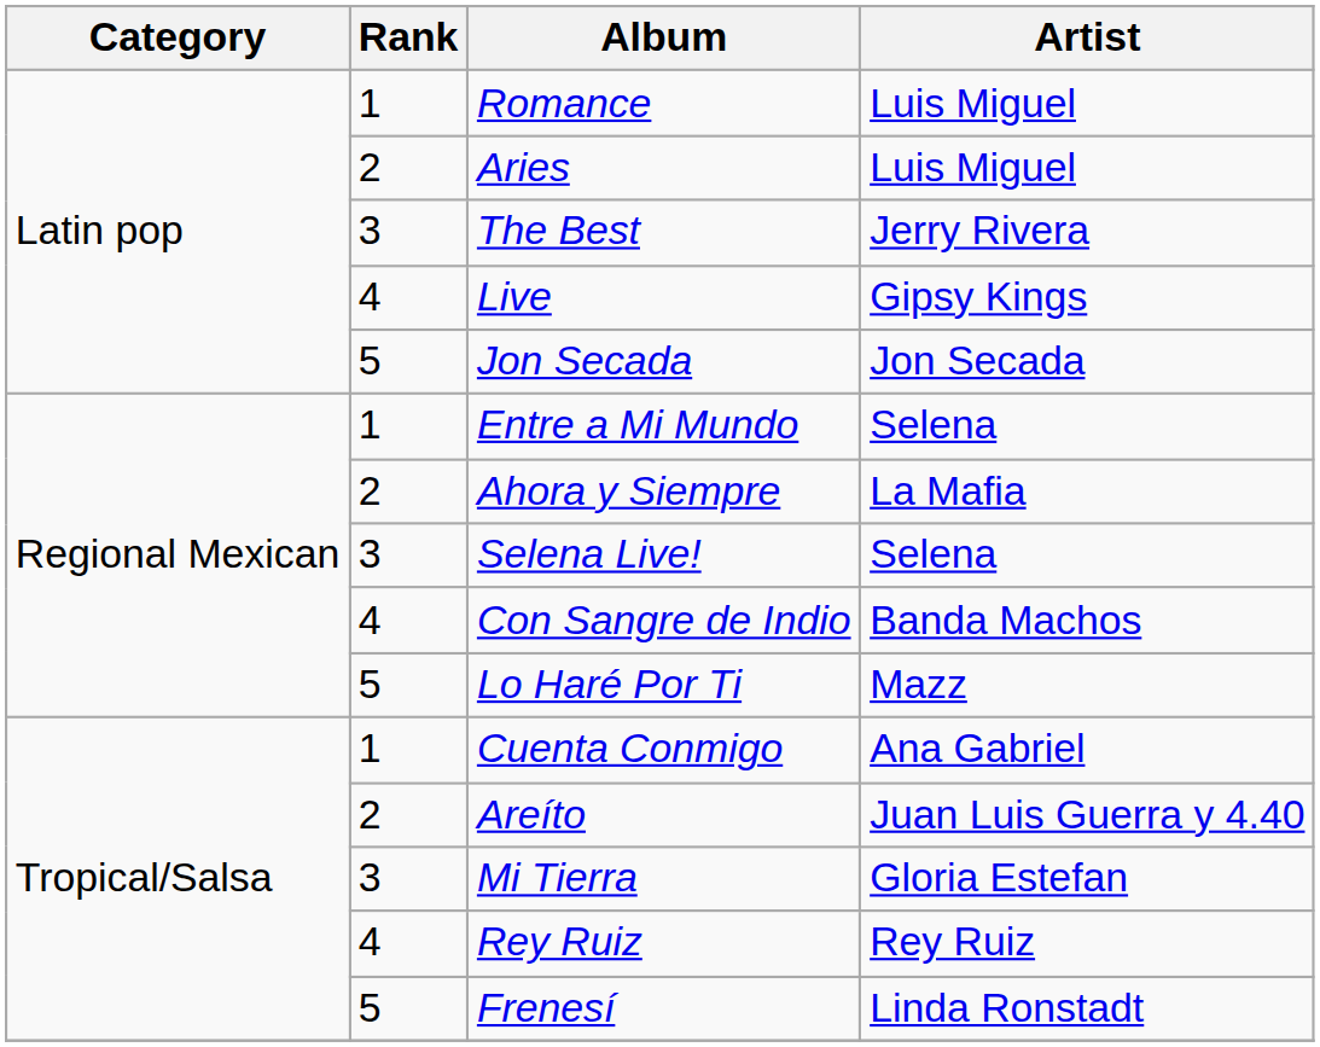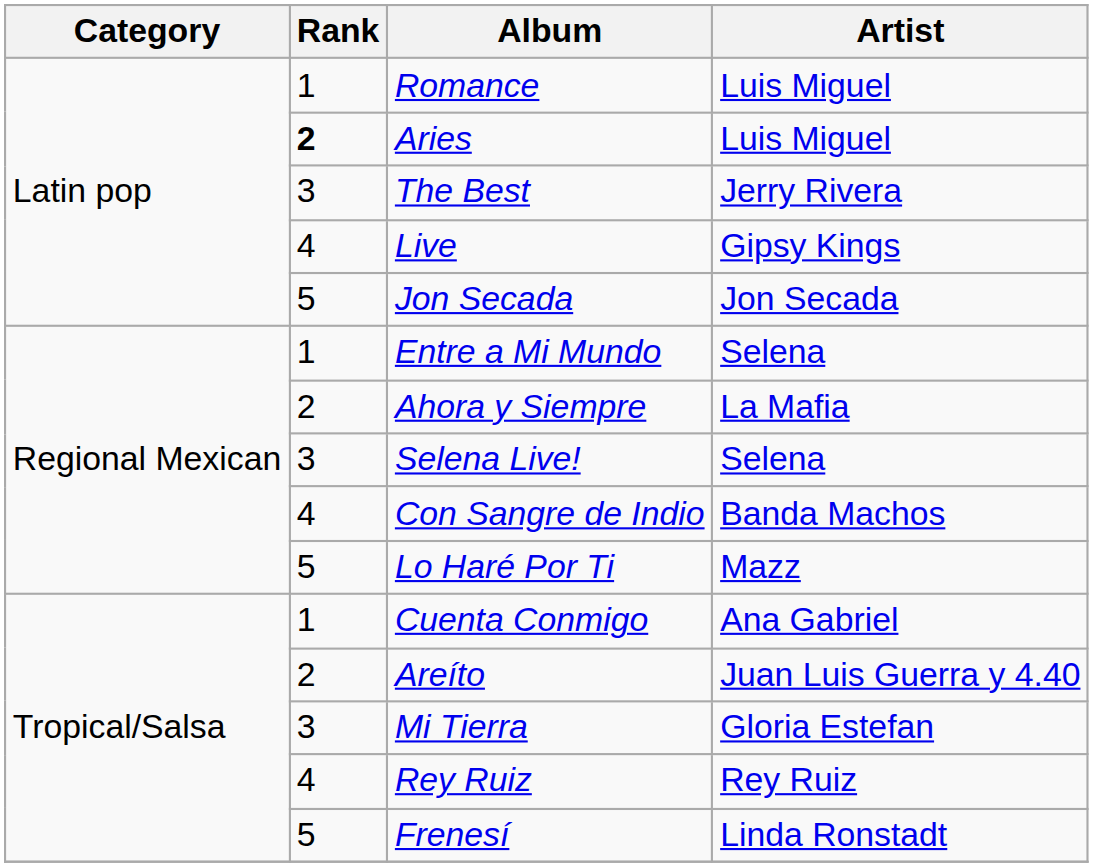Aries | Rank: normal -> bold
